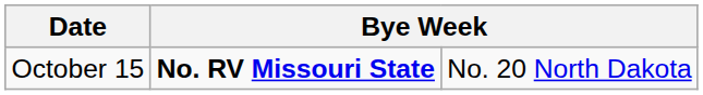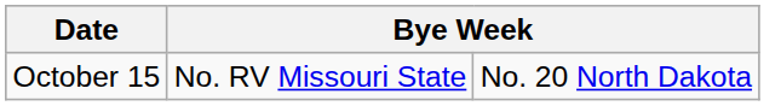October 15 | column 2: bold -> normal
